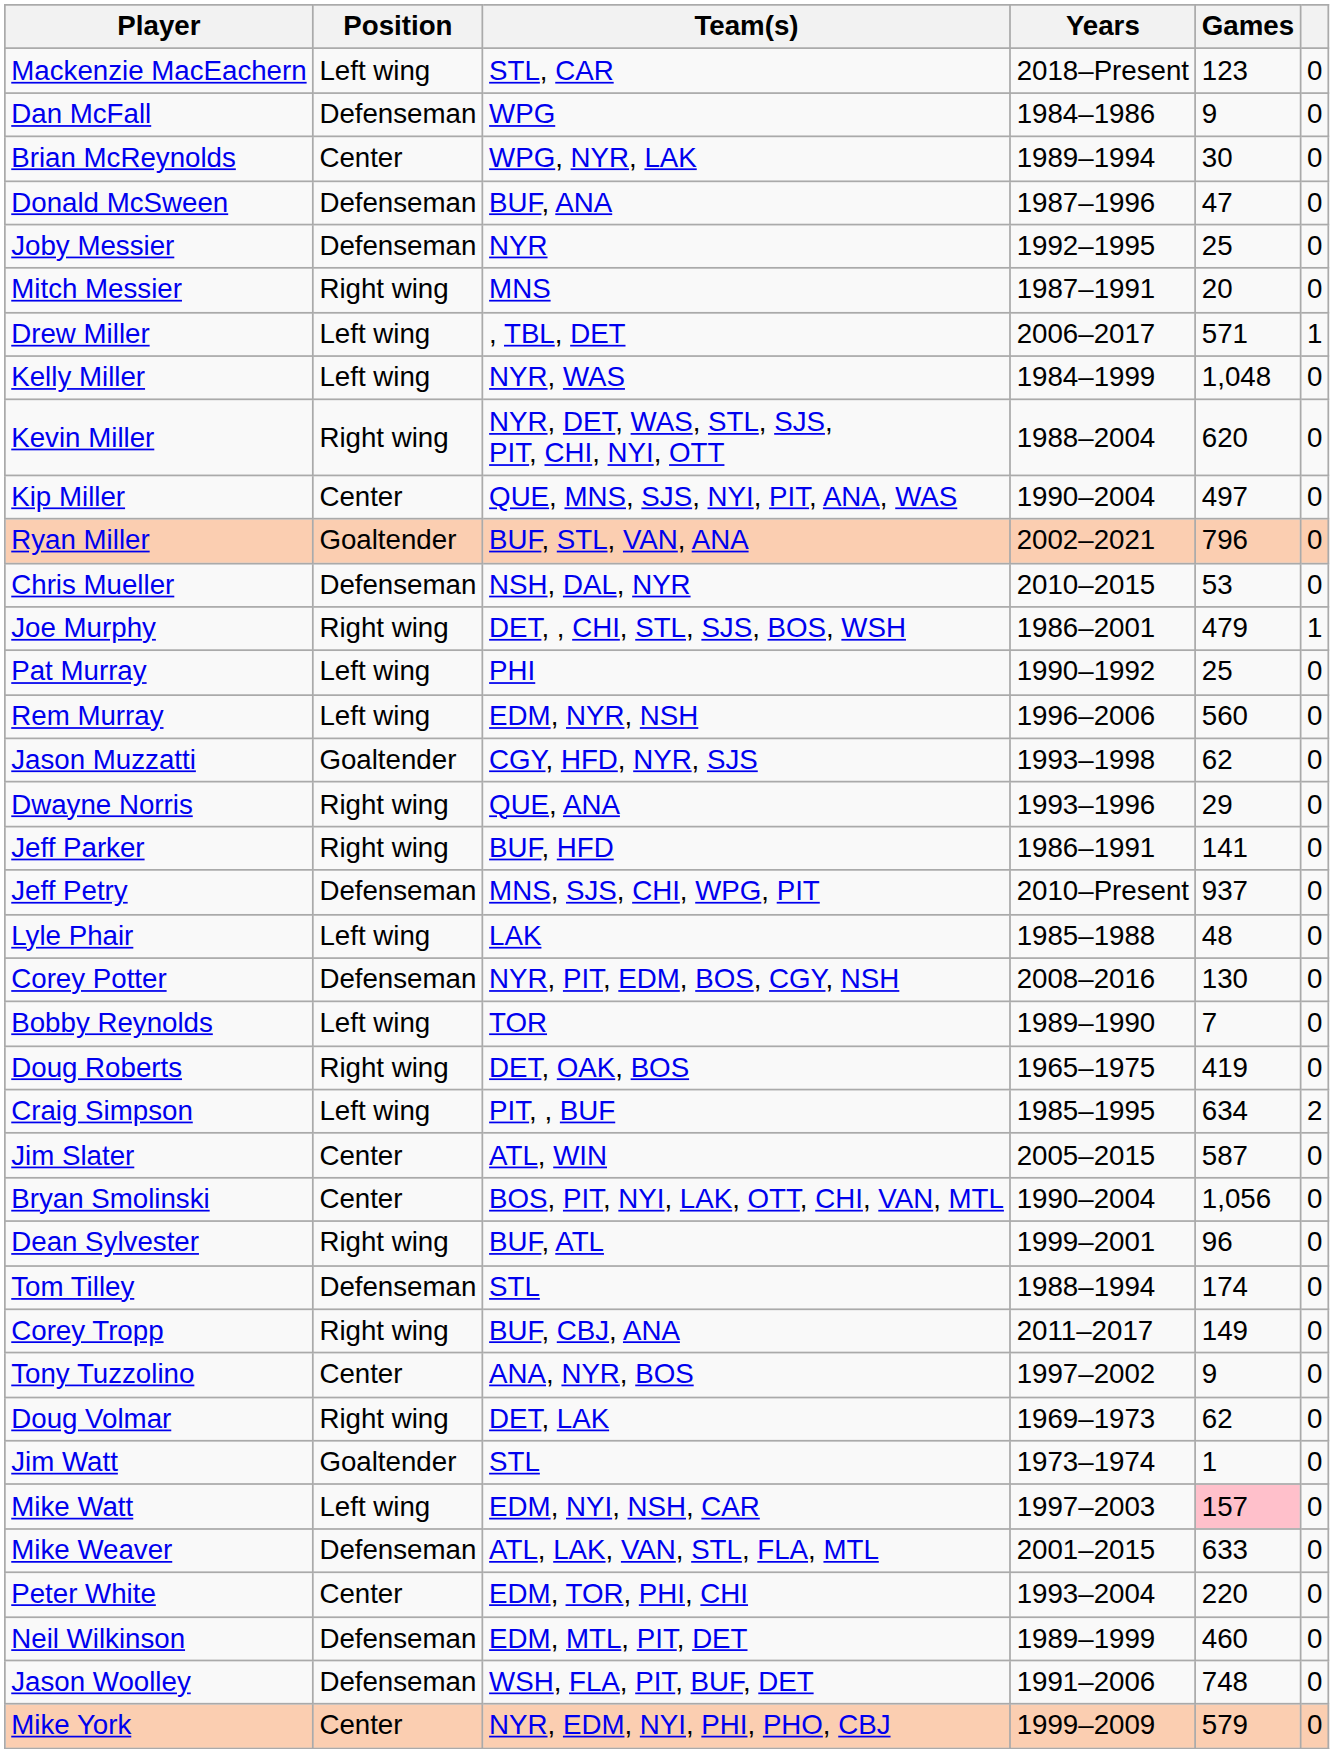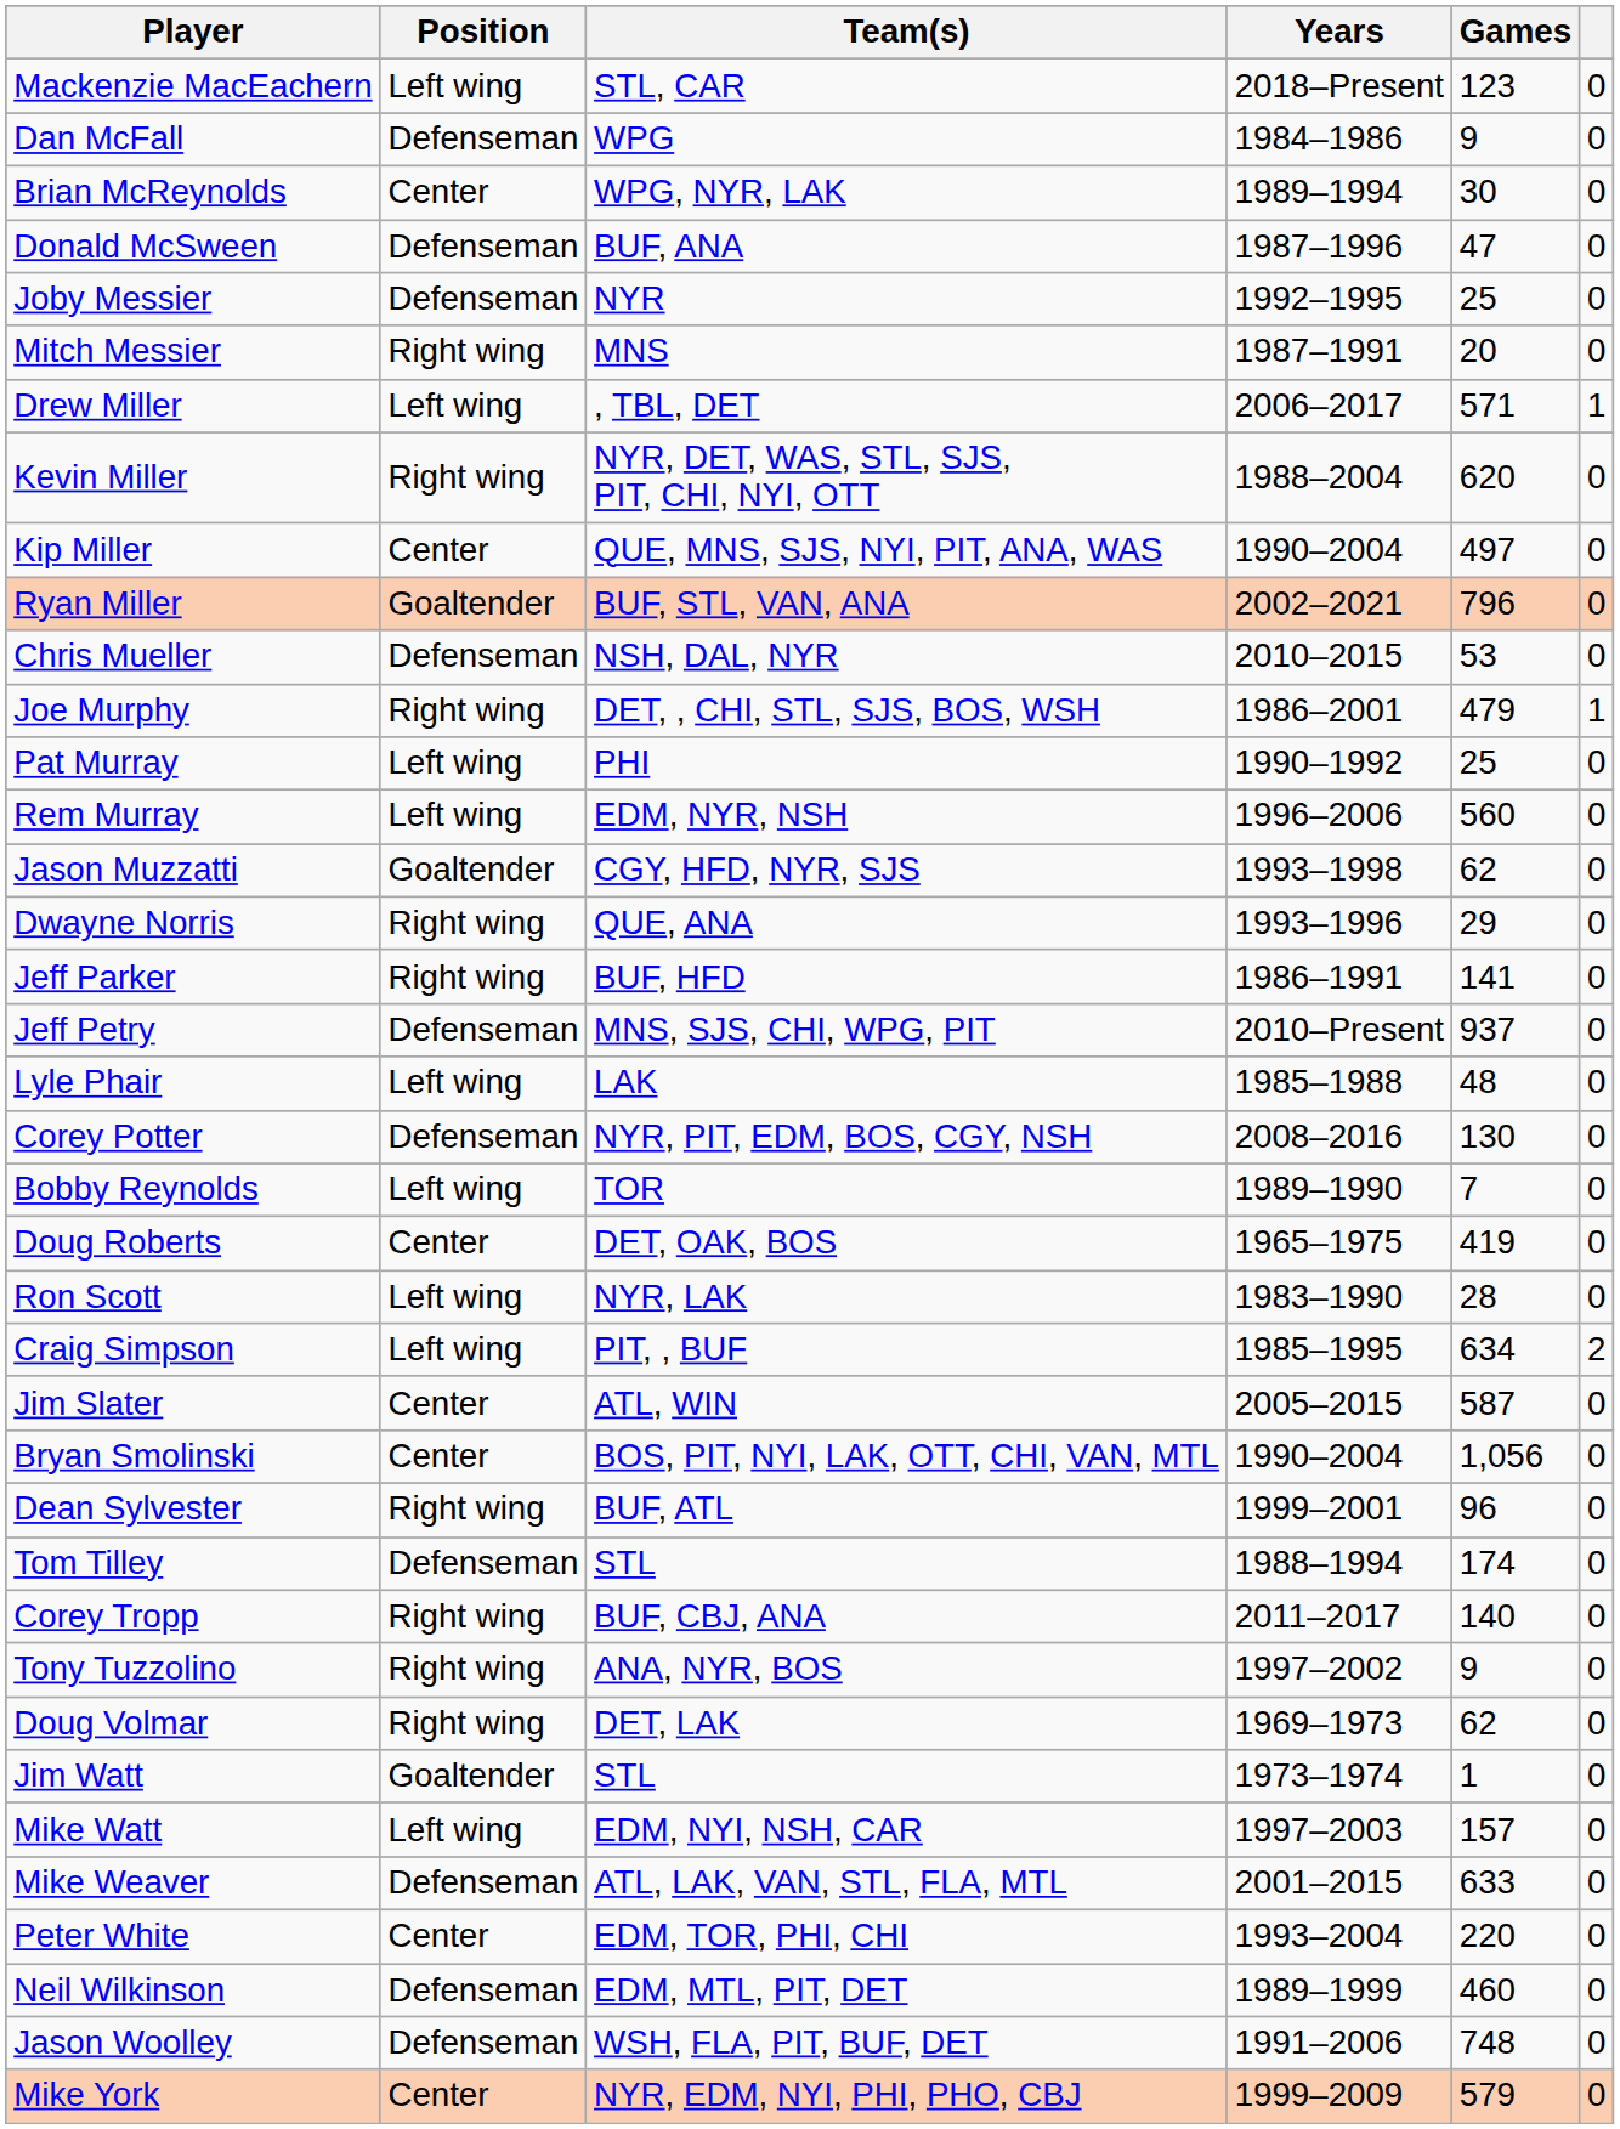- row: Kelly Miller | Left wing | NYR, WAS | 1984–1999 | 1,048 | 0
Doug Roberts | Position: Right wing -> Center
+ row: Ron Scott | Left wing | NYR, LAK | 1983–1990 | 28 | 0
Corey Tropp | Games: 149 -> 140
Tony Tuzzolino | Position: Center -> Right wing
Mike Watt | Games: pink background -> no background
